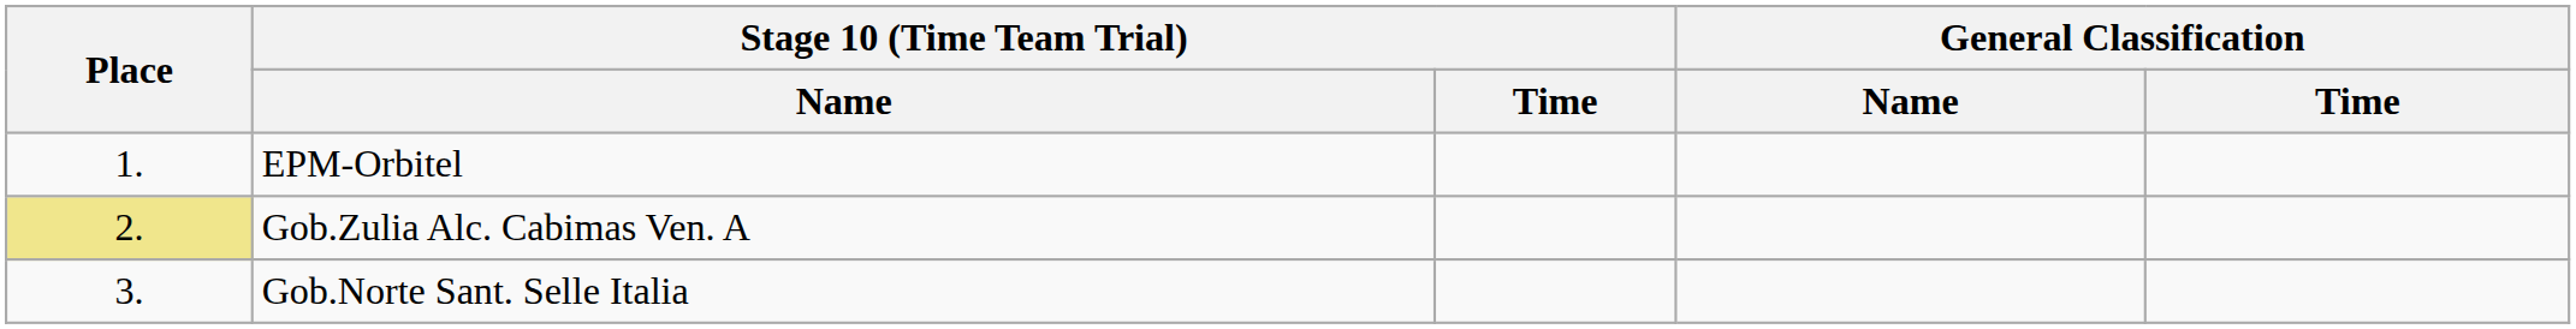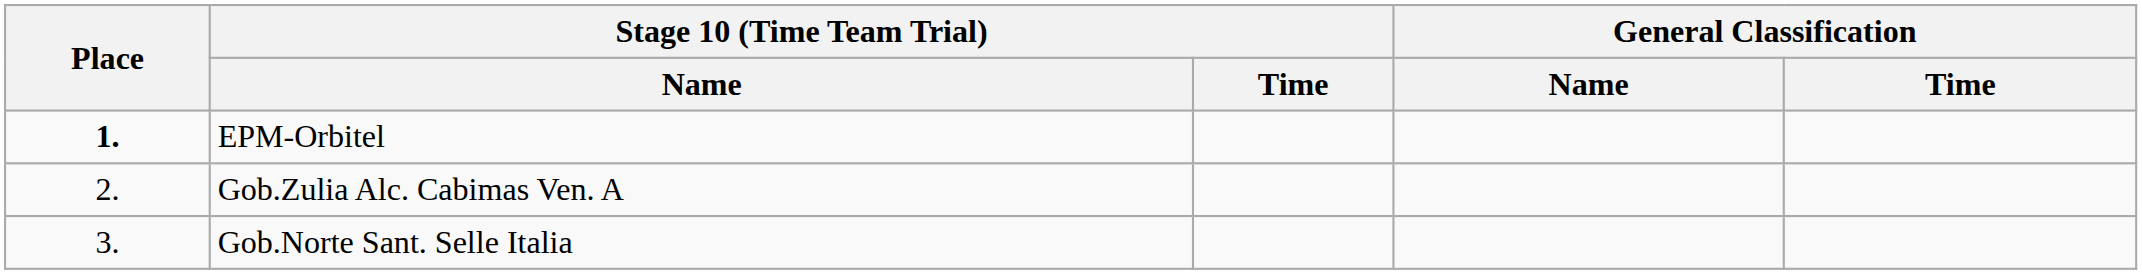EPM-Orbitel | Place: normal -> bold
Gob.Zulia Alc. Cabimas Ven. A | Place: khaki background -> no background
